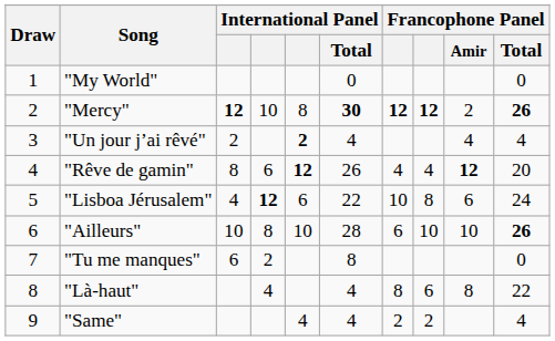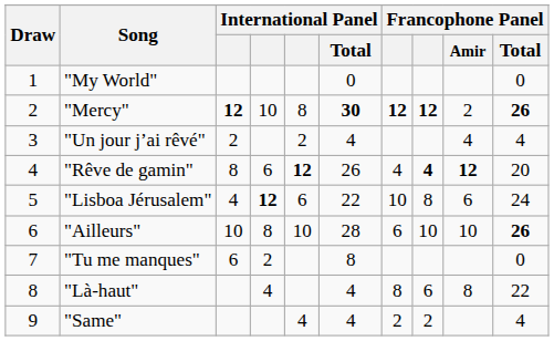"Un jour j’ai rêvé" | column 5: bold -> normal
"Rêve de gamin" | column 8: normal -> bold
